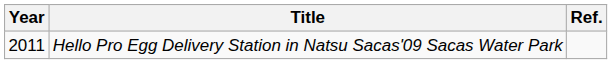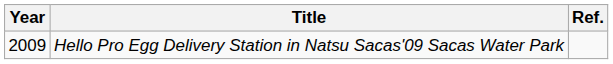row 2 | Year: 2011 -> 2009
